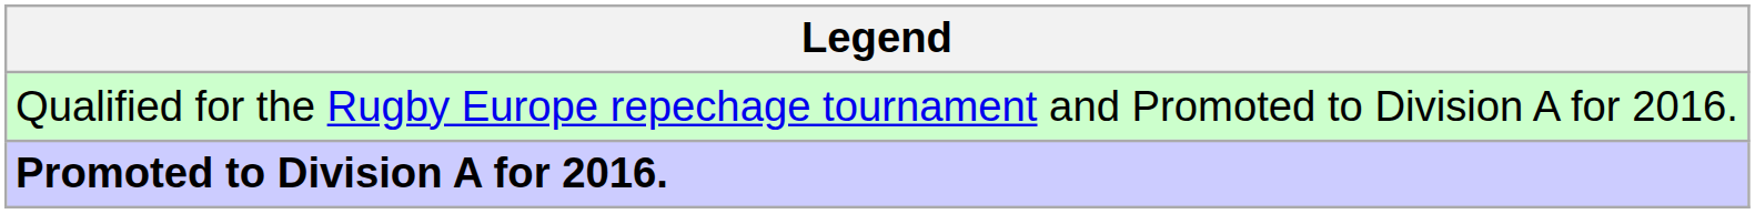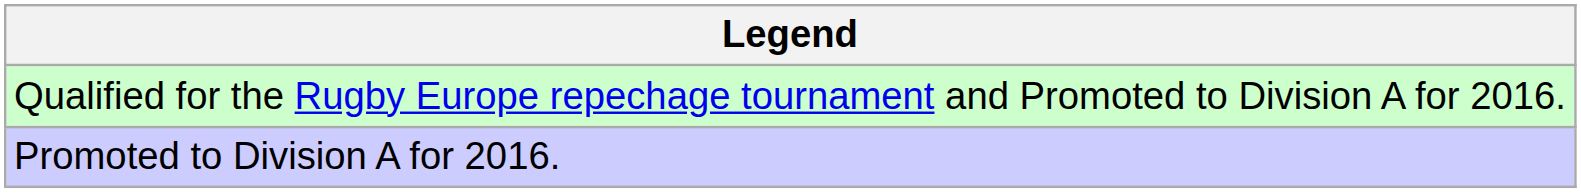row 3 | column 1: bold -> normal
